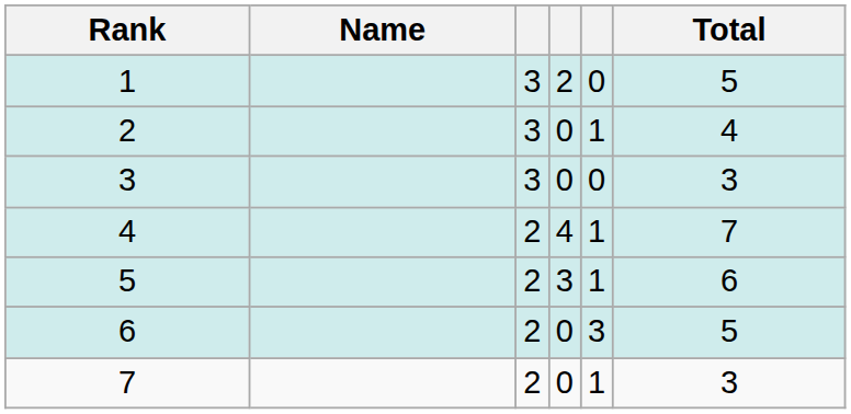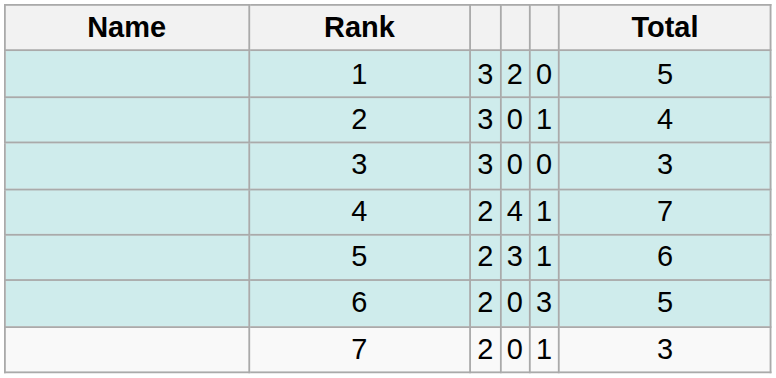columns swapped: Rank <-> Name
